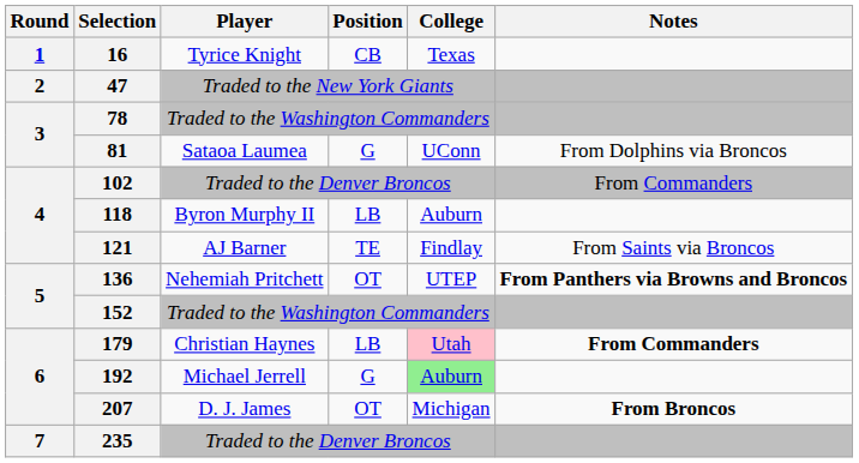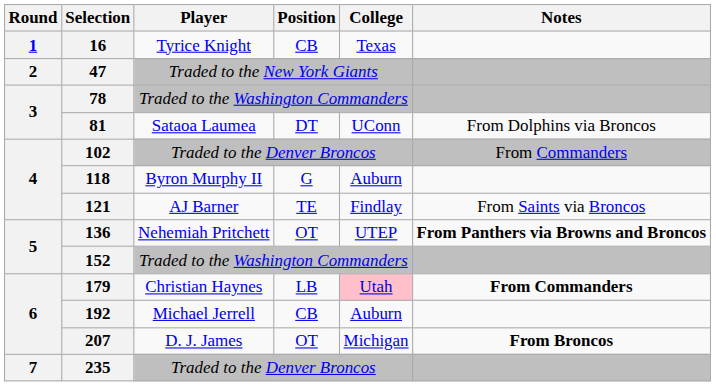81 | Position: G -> DT
118 | Position: LB -> G
192 | Position: G -> CB
192 | College: lightgreen background -> no background
